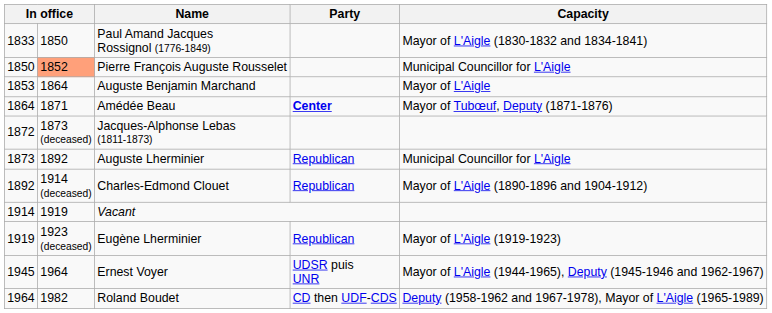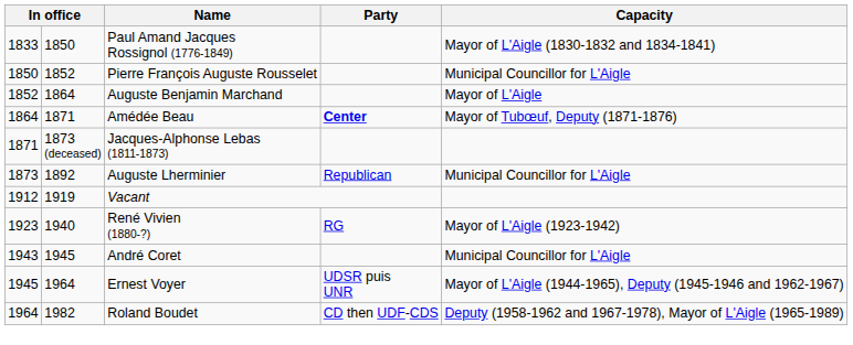Pierre François Auguste Rousselet | column 2: lightsalmon background -> no background
Auguste Benjamin Marchand | column 1: 1853 -> 1852
Jacques-Alphonse Lebas (1811-1873) | column 1: 1872 -> 1871
- row: 1892 | 1914 (deceased) | Charles-Edmond Clouet | Republican | Mayor of L'Aigle (1890-1896 and 1904-1912)
Vacant | column 1: 1914 -> 1912
- row: 1919 | 1923 (deceased) | Eugène Lherminier | Republican | Mayor of L'Aigle (1919-1923)
+ row: 1923 | 1940 | René Vivien (1880-?) | RG | Mayor of L'Aigle (1923-1942)
+ row: 1943 | 1945 | André Coret | Municipal Councillor for L'Aigle
